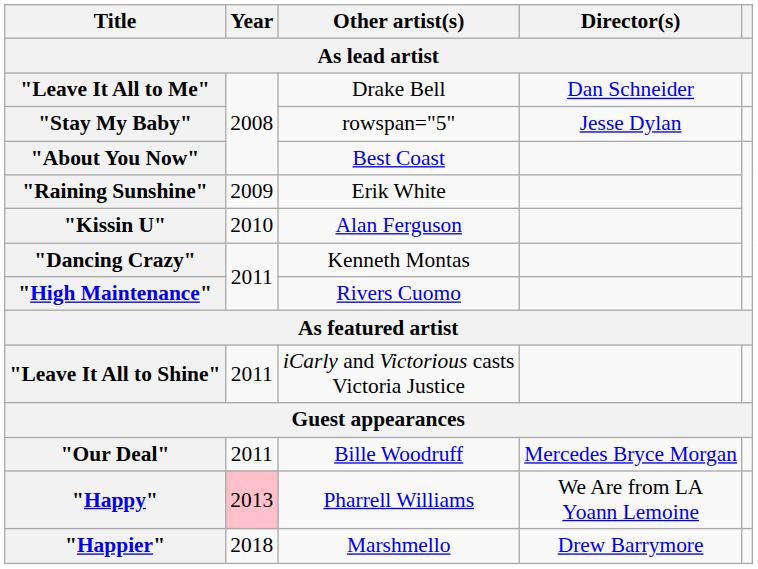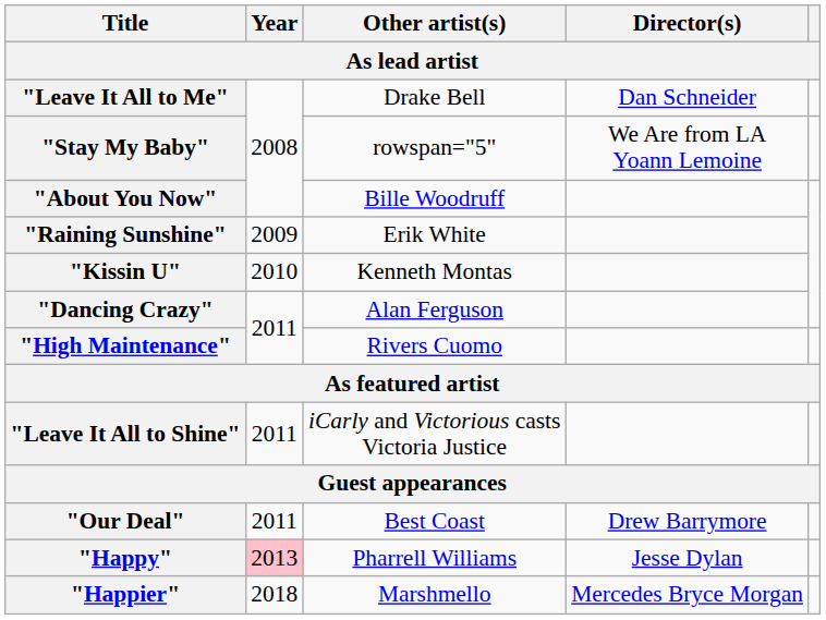"Stay My Baby" | Director(s): Jesse Dylan -> We Are from LA Yoann Lemoine
"About You Now" | Other artist(s): Best Coast -> Bille Woodruff
"Kissin U" | Other artist(s): Alan Ferguson -> Kenneth Montas
"Dancing Crazy" | Other artist(s): Kenneth Montas -> Alan Ferguson
"Our Deal" | Other artist(s): Bille Woodruff -> Best Coast
"Our Deal" | Director(s): Mercedes Bryce Morgan -> Drew Barrymore
"Happy" | Director(s): We Are from LA Yoann Lemoine -> Jesse Dylan
"Happier" | Director(s): Drew Barrymore -> Mercedes Bryce Morgan
